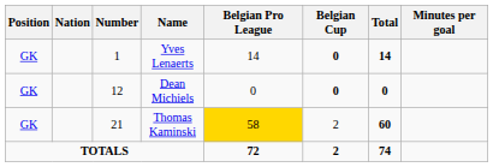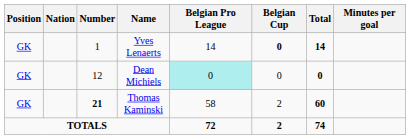Dean Michiels | Belgian Pro League: no background -> paleturquoise background
Dean Michiels | Belgian Cup: bold -> normal
Thomas Kaminski | Number: normal -> bold
Thomas Kaminski | Belgian Pro League: gold background -> no background
